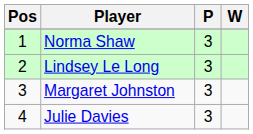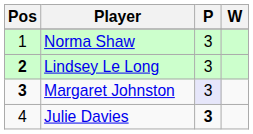Lindsey Le Long | Pos: normal -> bold
Margaret Johnston | Pos: normal -> bold
Margaret Johnston | P: no background -> lavender background
Julie Davies | P: normal -> bold
